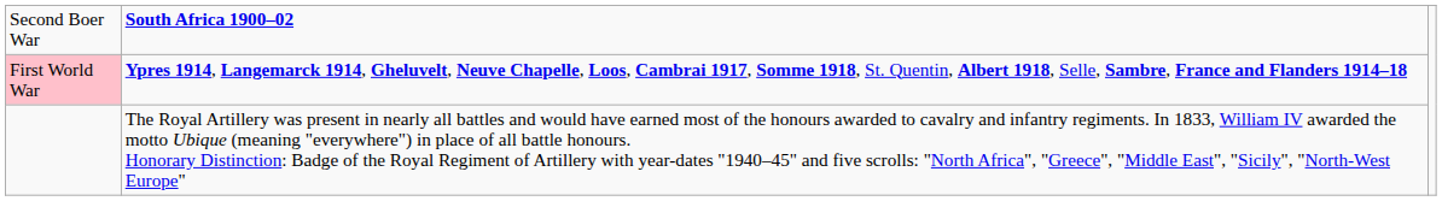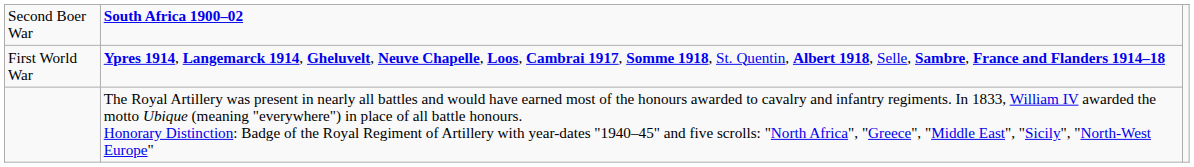First World War | column 1: pink background -> no background
